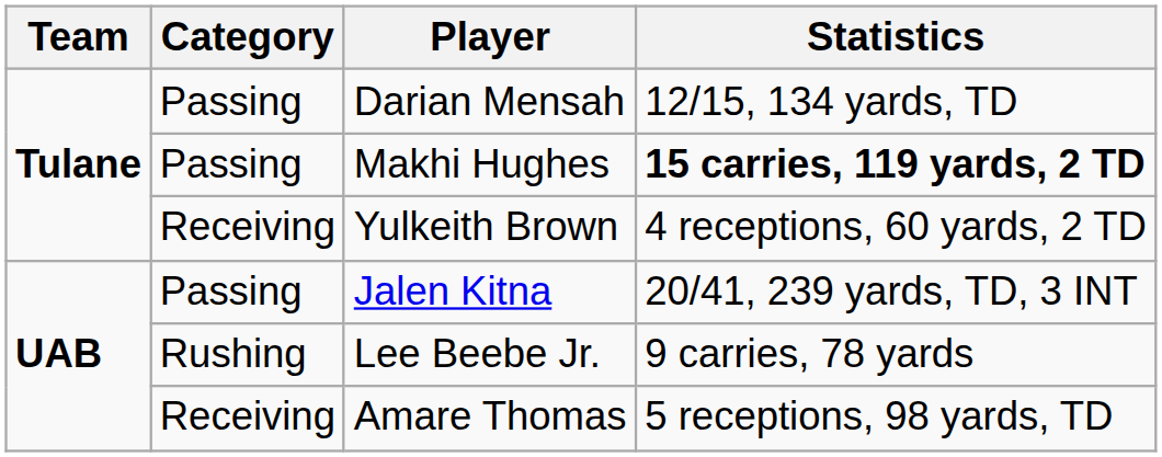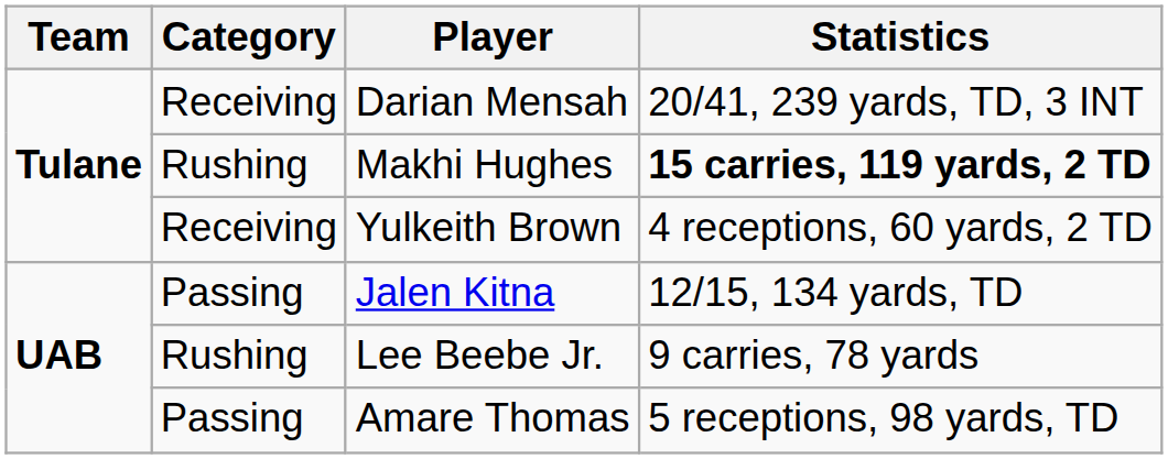Darian Mensah | Category: Passing -> Receiving
Darian Mensah | Statistics: 12/15, 134 yards, TD -> 20/41, 239 yards, TD, 3 INT
Makhi Hughes | Category: Passing -> Rushing
Jalen Kitna | Statistics: 20/41, 239 yards, TD, 3 INT -> 12/15, 134 yards, TD
Amare Thomas | Category: Receiving -> Passing
